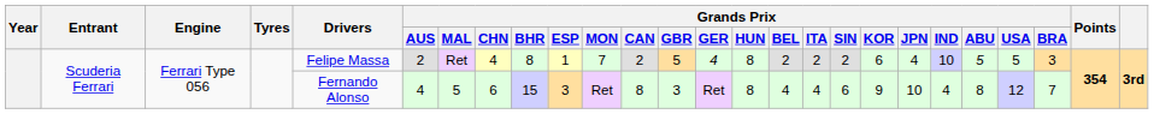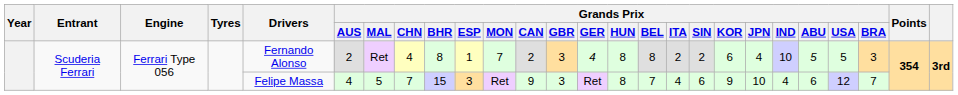row 3 | Drivers: Felipe Massa -> Fernando Alonso
row 3 | Grands Prix / GBR: 5 -> 3
row 3 | Grands Prix / BEL: 2 -> 8
row 4 | Drivers: Fernando Alonso -> Felipe Massa
row 4 | Grands Prix / CHN: 6 -> 7
row 4 | Grands Prix / CAN: 8 -> 9
row 4 | Grands Prix / BEL: 4 -> 7
row 4 | Grands Prix / ABU: 8 -> 6
